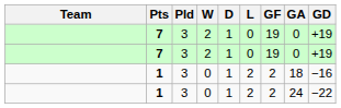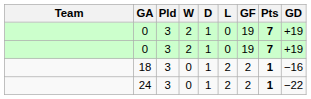columns swapped: Pts <-> GA
